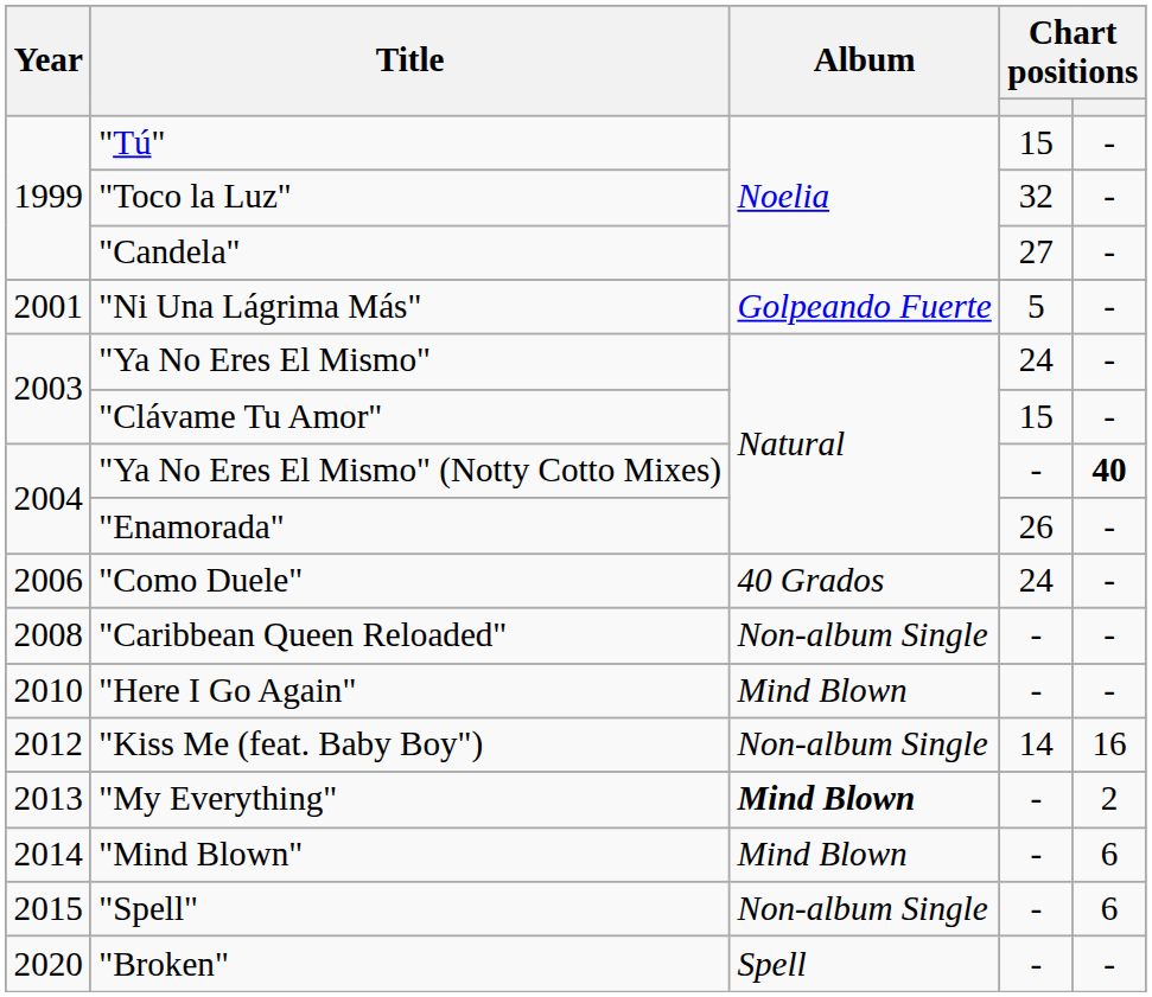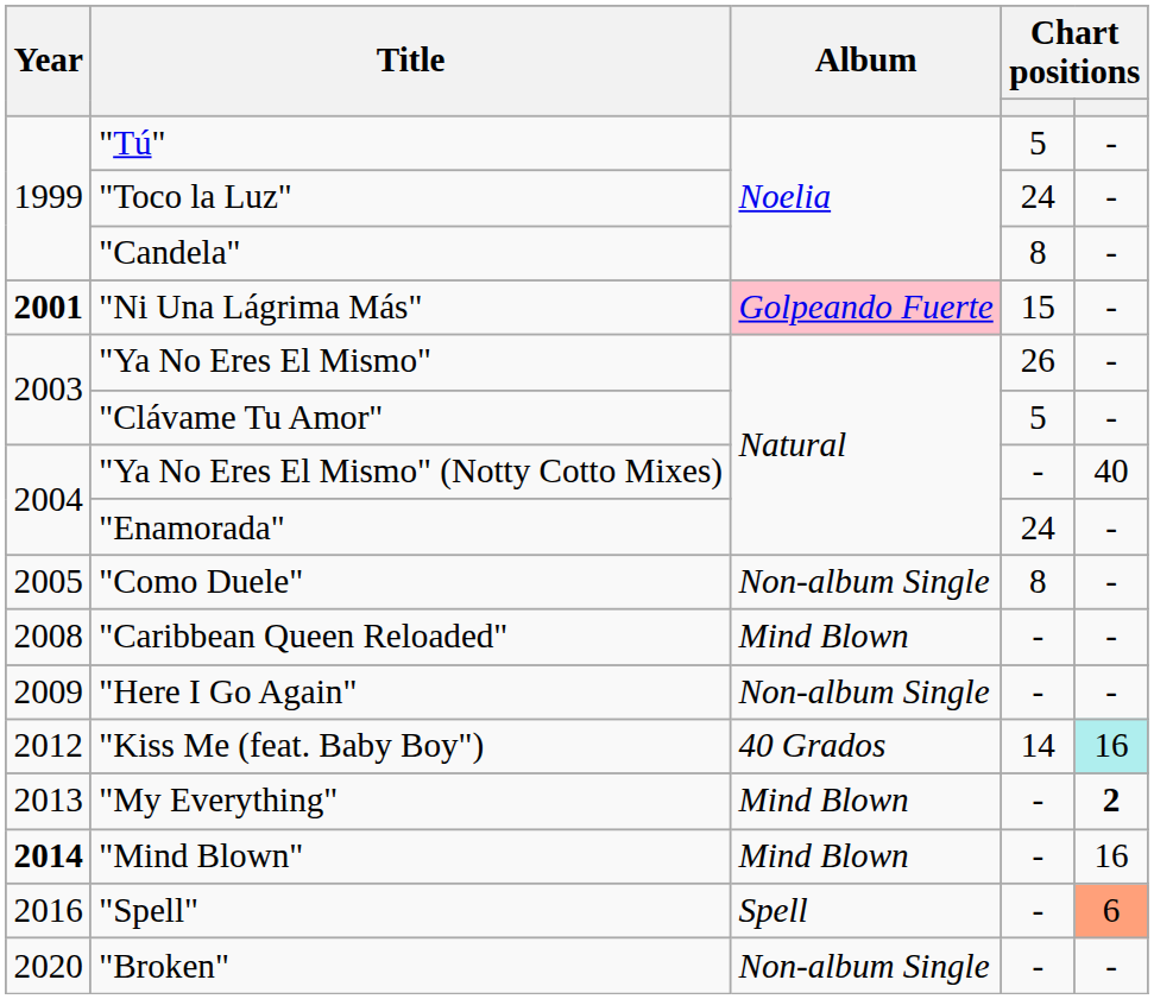"Tú" | column 4: 15 -> 5
"Toco la Luz" | column 4: 32 -> 24
"Candela" | column 4: 27 -> 8
"Ni Una Lágrima Más" | Year: normal -> bold
"Ni Una Lágrima Más" | Album: no background -> pink background
"Ni Una Lágrima Más" | column 4: 5 -> 15
"Ya No Eres El Mismo" | column 4: 24 -> 26
"Clávame Tu Amor" | column 4: 15 -> 5
"Ya No Eres El Mismo" (Notty Cotto Mixes) | column 5: bold -> normal
"Enamorada" | column 4: 26 -> 24
"Como Duele" | Year: 2006 -> 2005
"Como Duele" | Album: 40 Grados -> Non-album Single
"Como Duele" | column 4: 24 -> 8
"Caribbean Queen Reloaded" | Album: Non-album Single -> Mind Blown
"Here I Go Again" | Year: 2010 -> 2009
"Here I Go Again" | Album: Mind Blown -> Non-album Single
"Kiss Me (feat. Baby Boy") | Album: Non-album Single -> 40 Grados
"Kiss Me (feat. Baby Boy") | column 5: no background -> paleturquoise background
"My Everything" | Album: bold -> normal
"My Everything" | column 5: normal -> bold
"Mind Blown" | Year: normal -> bold
"Mind Blown" | column 5: 6 -> 16
"Spell" | Year: 2015 -> 2016
"Spell" | Album: Non-album Single -> Spell
"Spell" | column 5: no background -> lightsalmon background
"Broken" | Album: Spell -> Non-album Single
